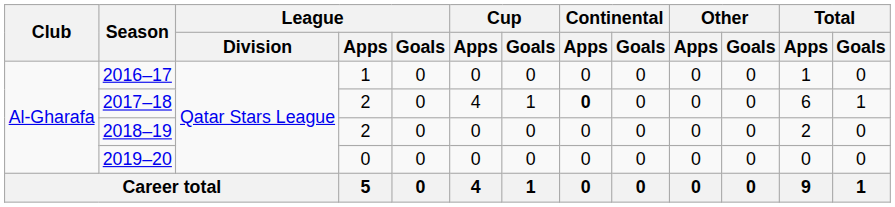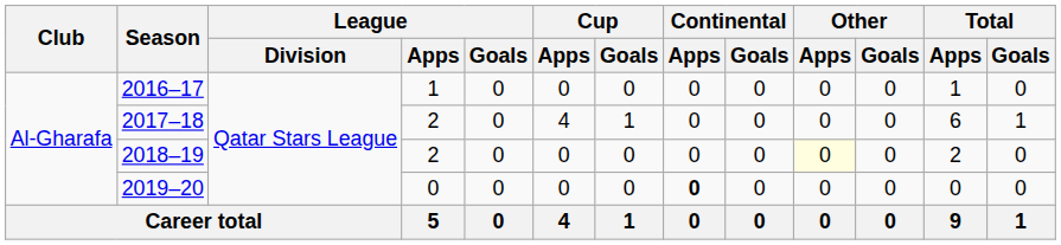2017–18 | Continental / Apps: bold -> normal
2018–19 | Other / Apps: no background -> lightyellow background
2019–20 | Continental / Apps: normal -> bold
